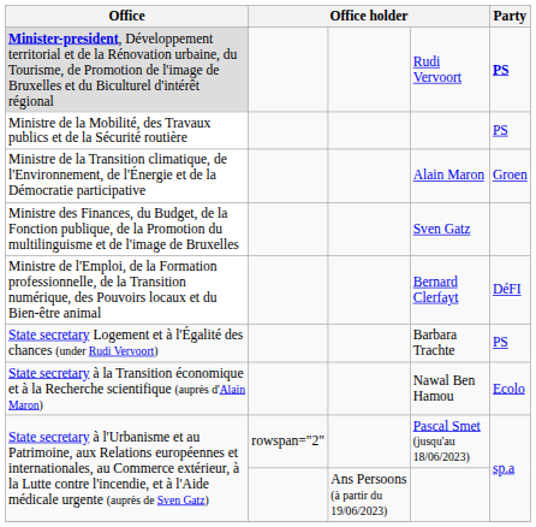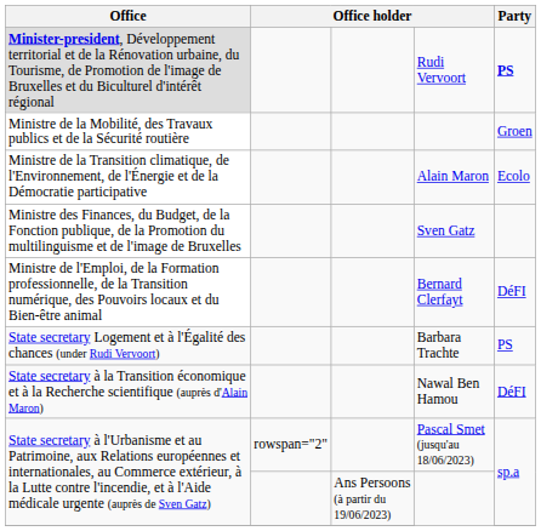row 3 | Party: PS -> Groen
row 4 | Party: Groen -> Ecolo
row 8 | Party: Ecolo -> DéFI
